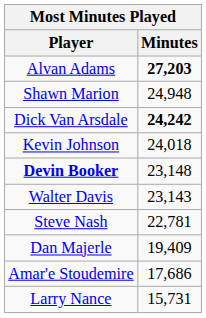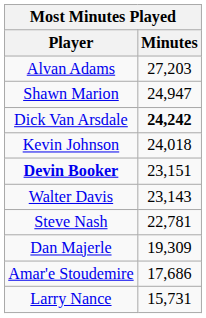Alvan Adams | Minutes: bold -> normal
Shawn Marion | Minutes: 24,948 -> 24,947
Devin Booker | Minutes: 23,148 -> 23,151
Dan Majerle | Minutes: 19,409 -> 19,309
